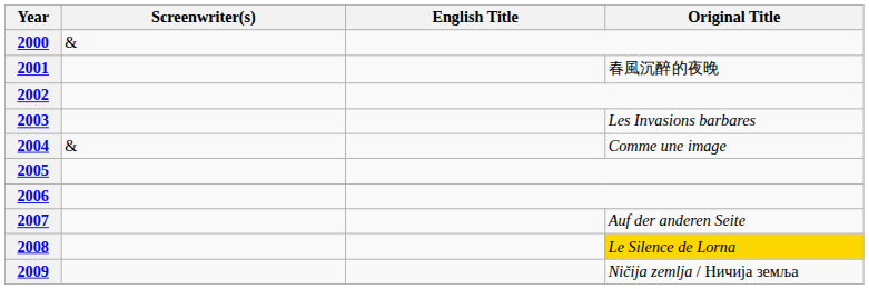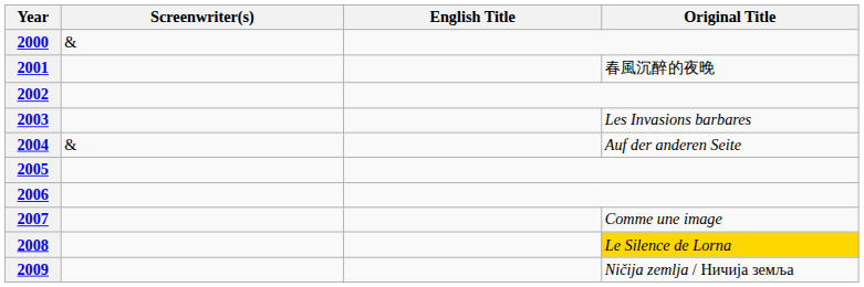2004 | Original Title: Comme une image -> Auf der anderen Seite
2007 | Original Title: Auf der anderen Seite -> Comme une image
